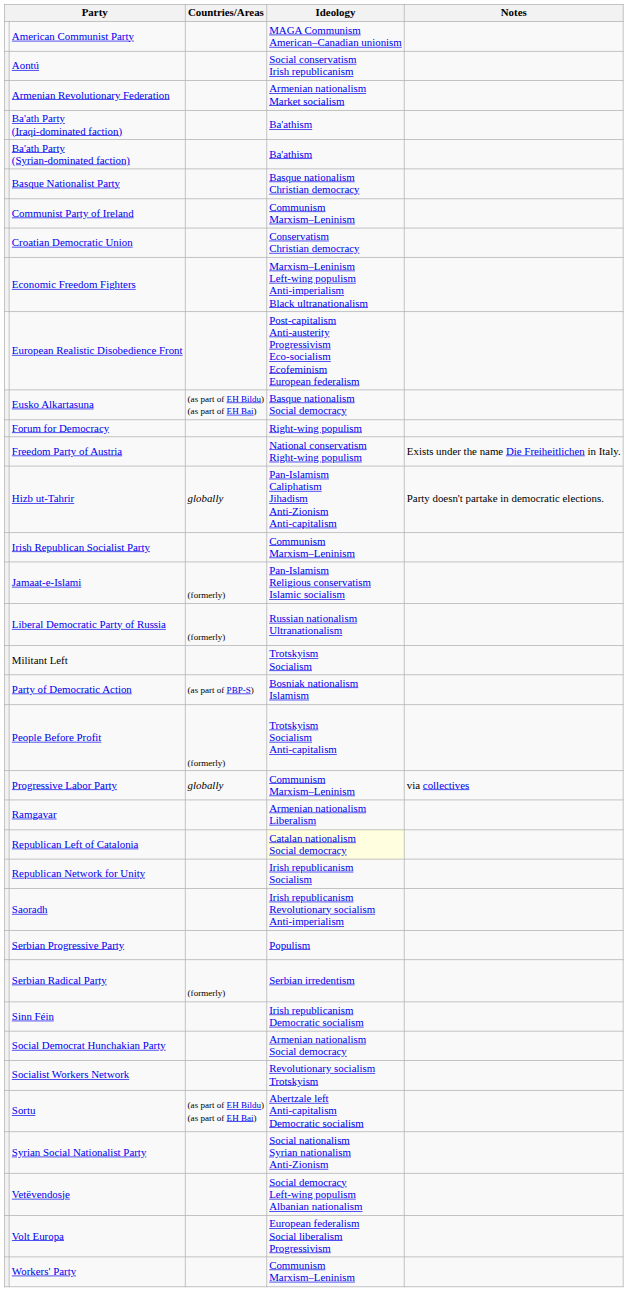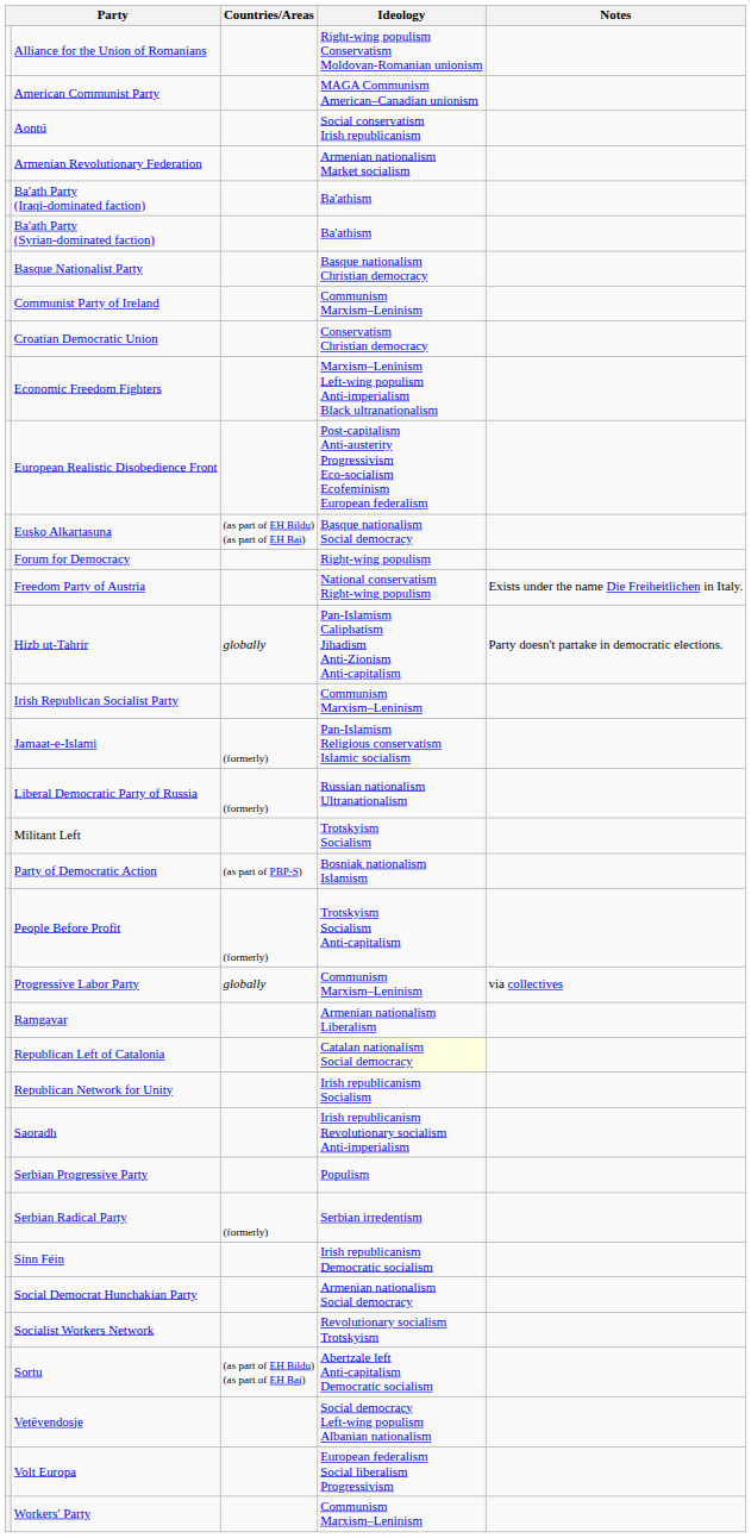+ row: Alliance for the Union of Romanians | Right-wing populism Conservatism Moldovan-Romanian unionism
- row: Syrian Social Nationalist Party | Social nationalism Syrian nationalism Anti-Zionism
